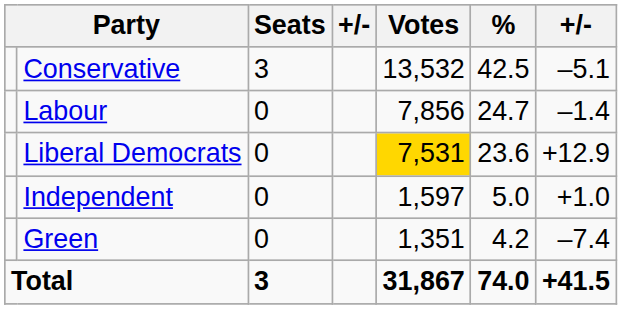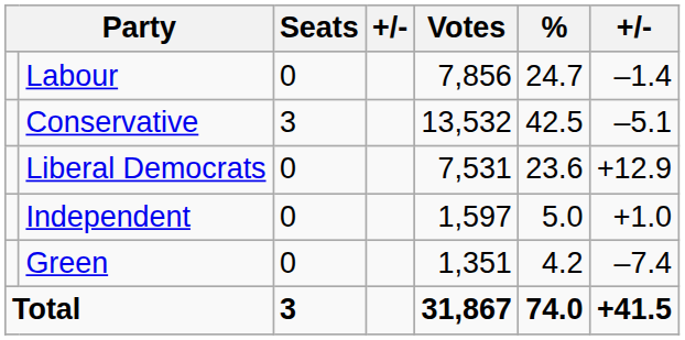rows swapped: Conservative <-> Labour
Liberal Democrats | Votes: gold background -> no background
